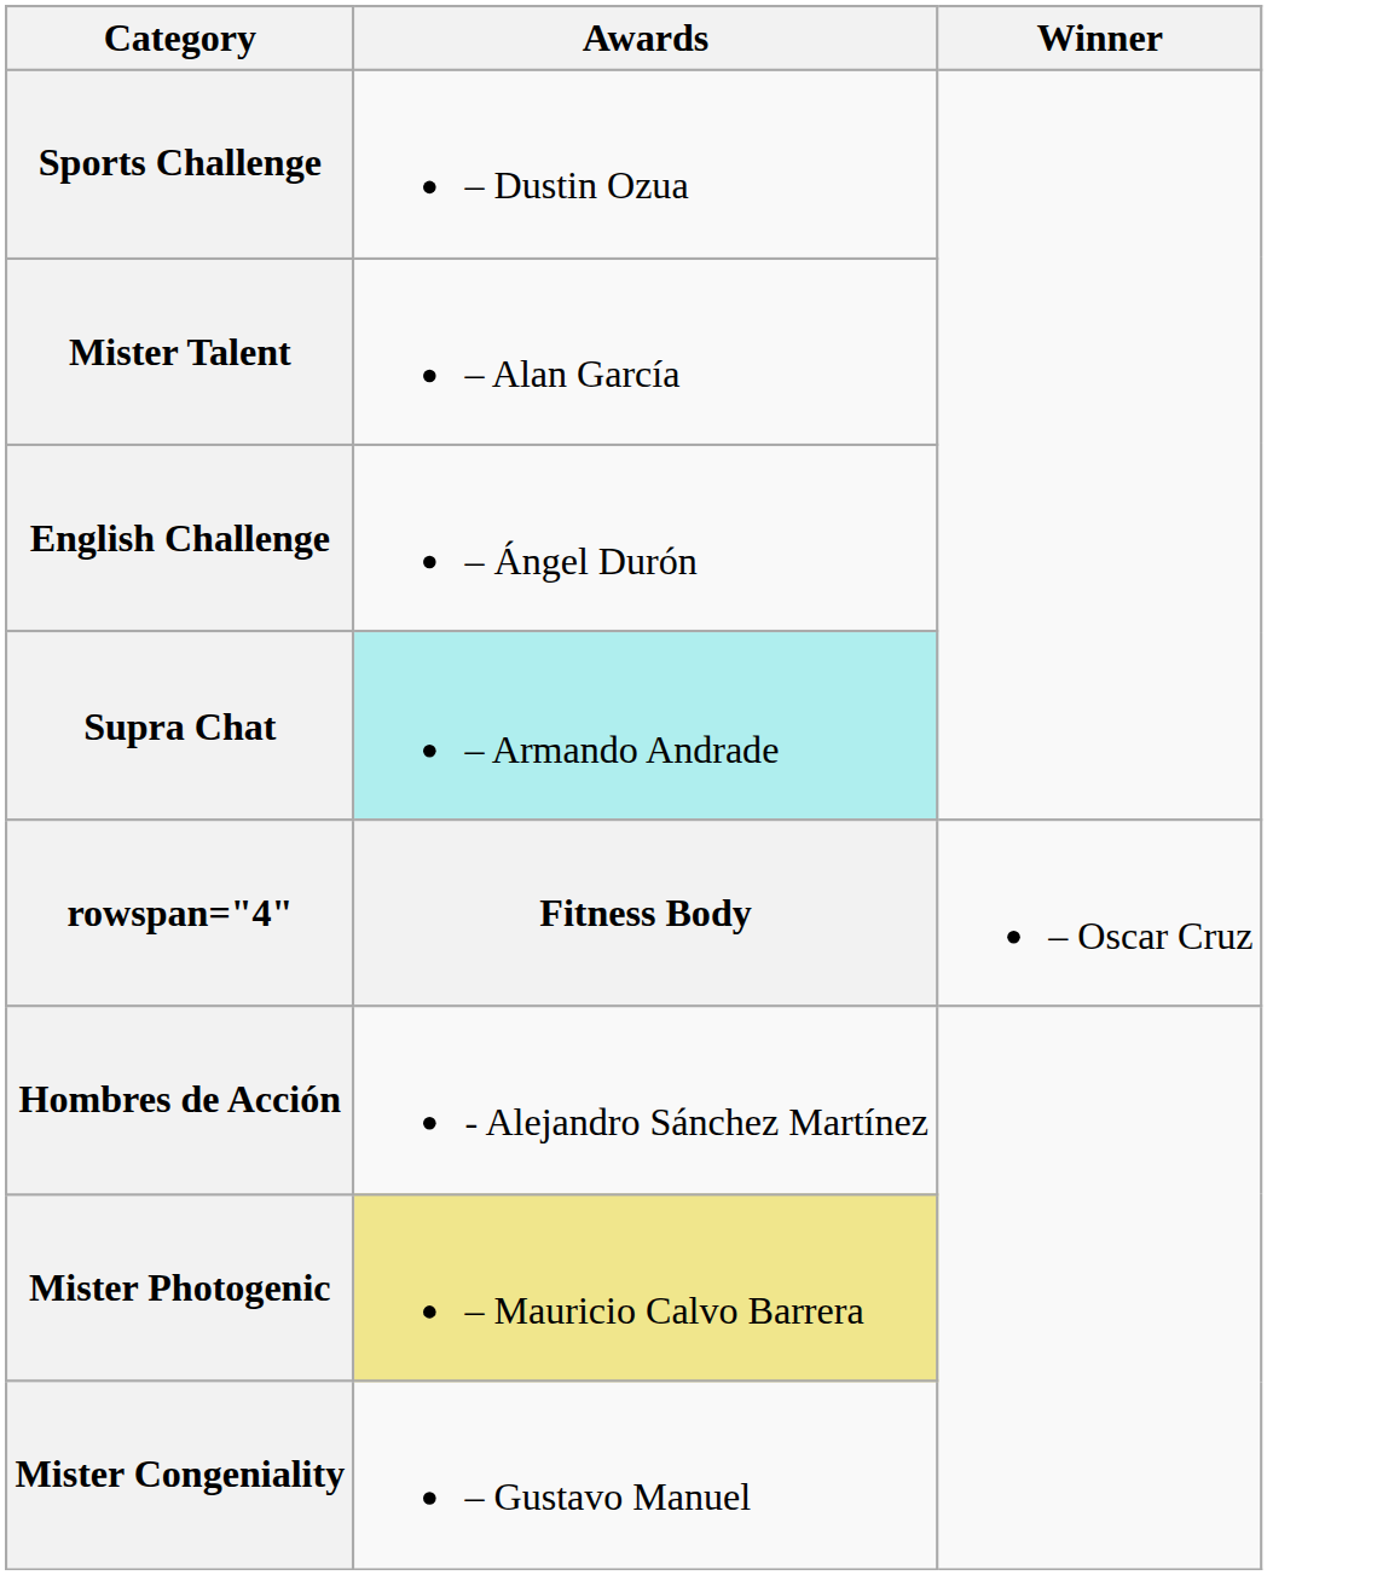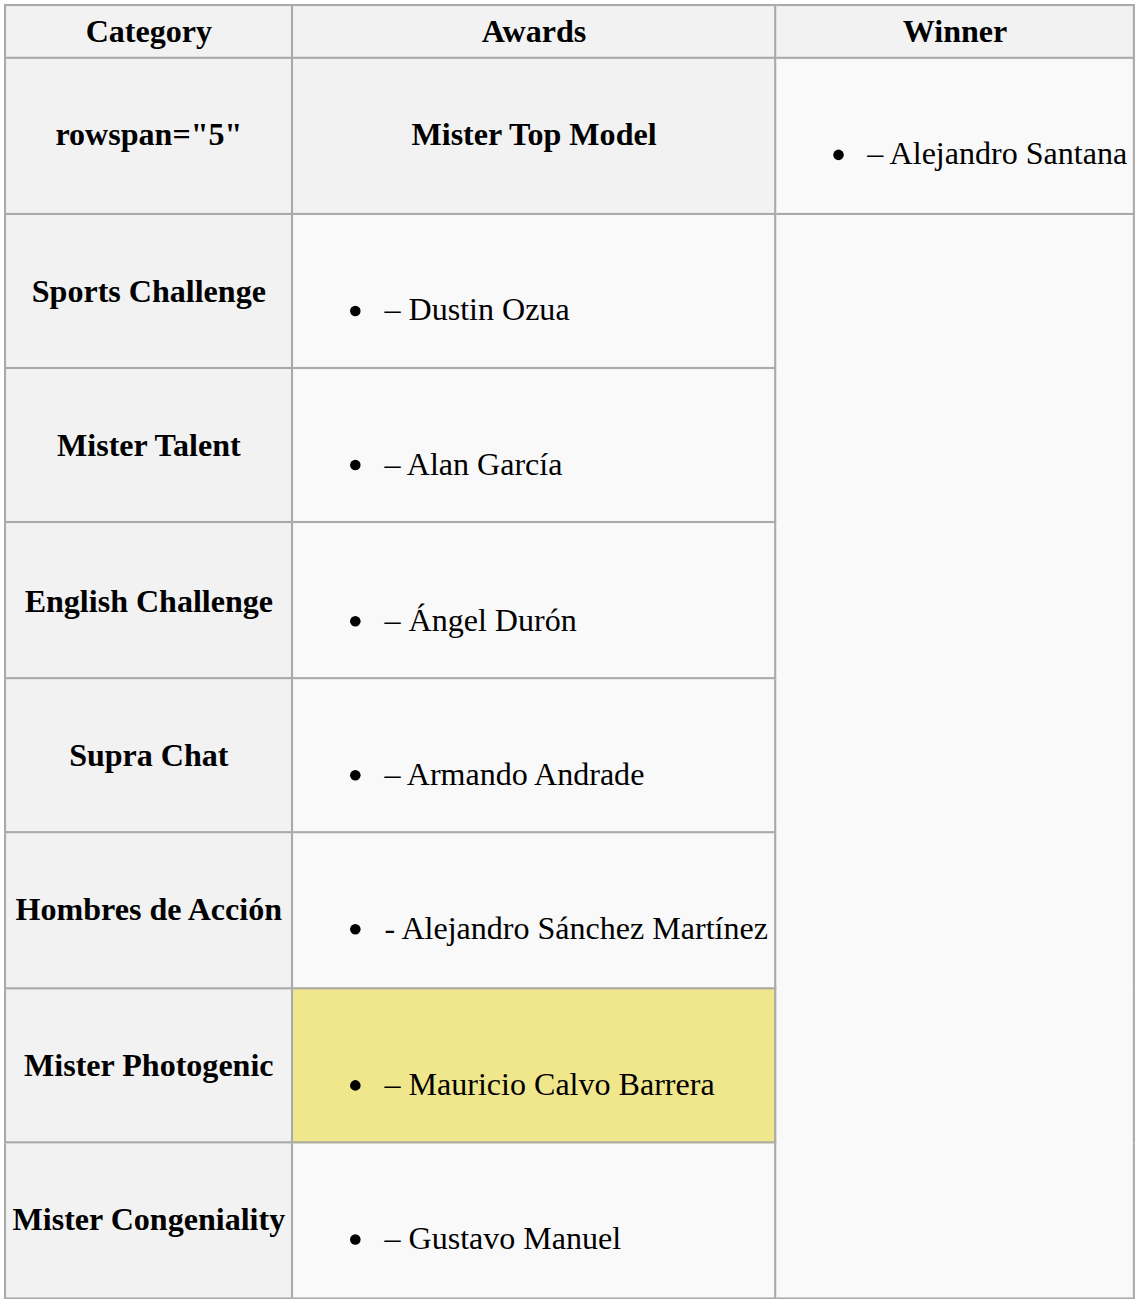+ row: rowspan="5" | Mister Top Model | – Alejandro Santana
Supra Chat | Awards: paleturquoise background -> no background
- row: rowspan="4" | Fitness Body | – Oscar Cruz
